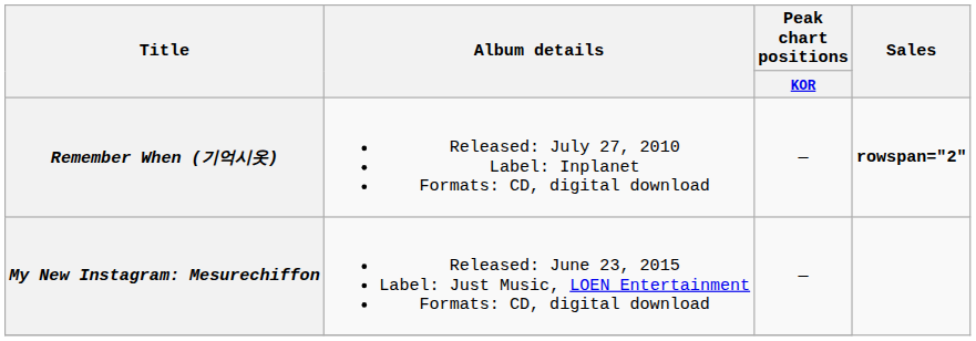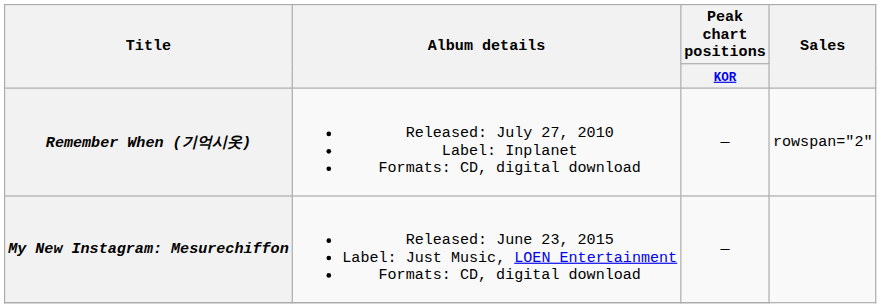Remember When (기억시옷) | Sales: bold -> normal
